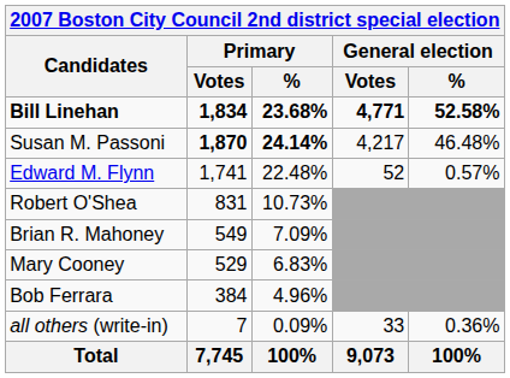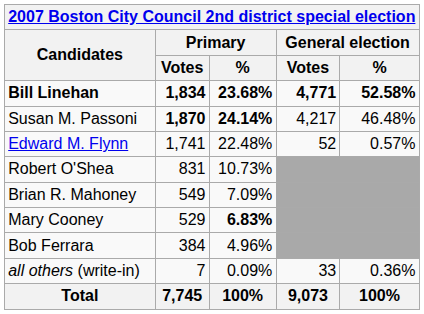Mary Cooney | Primary / %: normal -> bold
